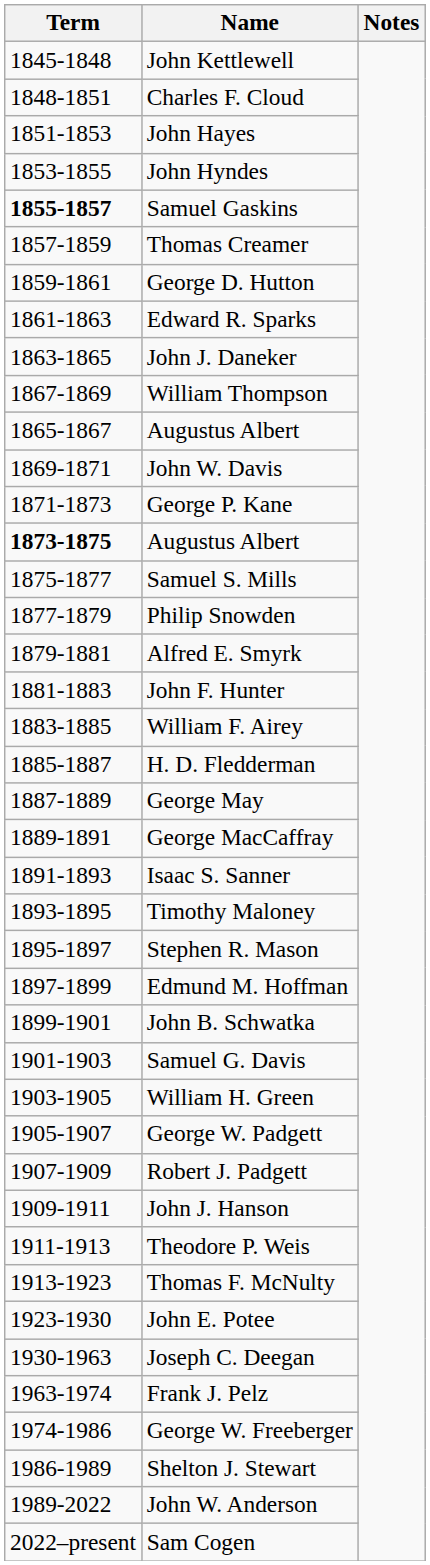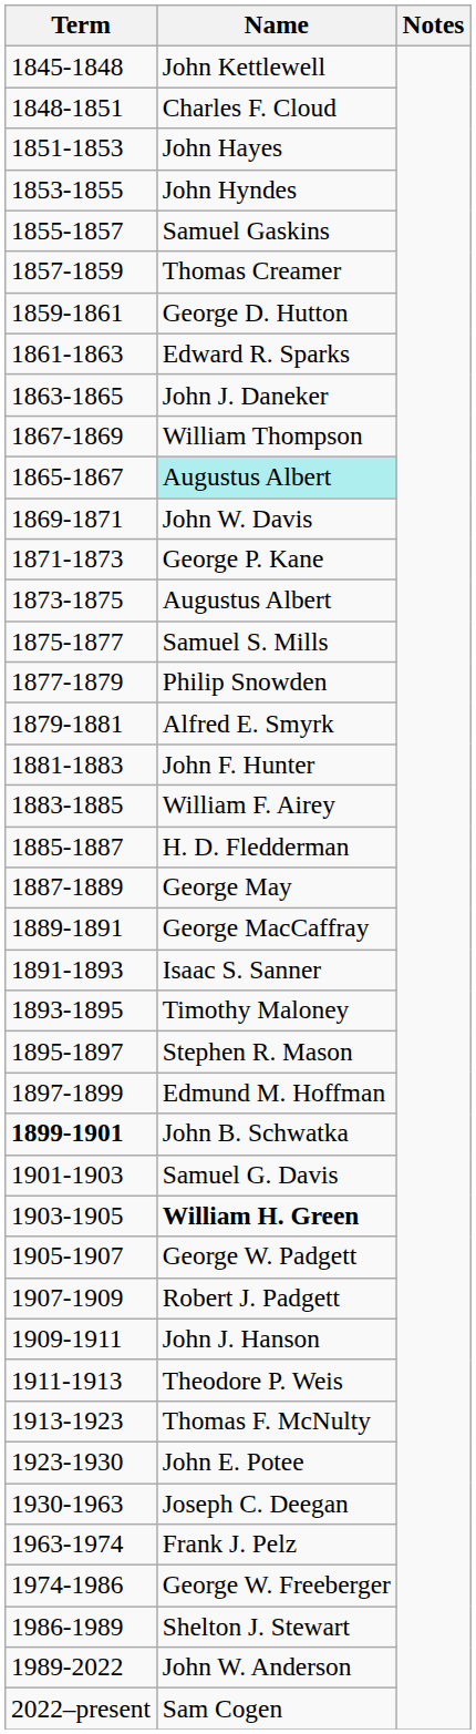Samuel Gaskins | Term: bold -> normal
1865-1867 / Augustus Albert | Name: no background -> paleturquoise background
1873-1875 / Augustus Albert | Term: bold -> normal
John B. Schwatka | Term: normal -> bold
William H. Green | Name: normal -> bold
